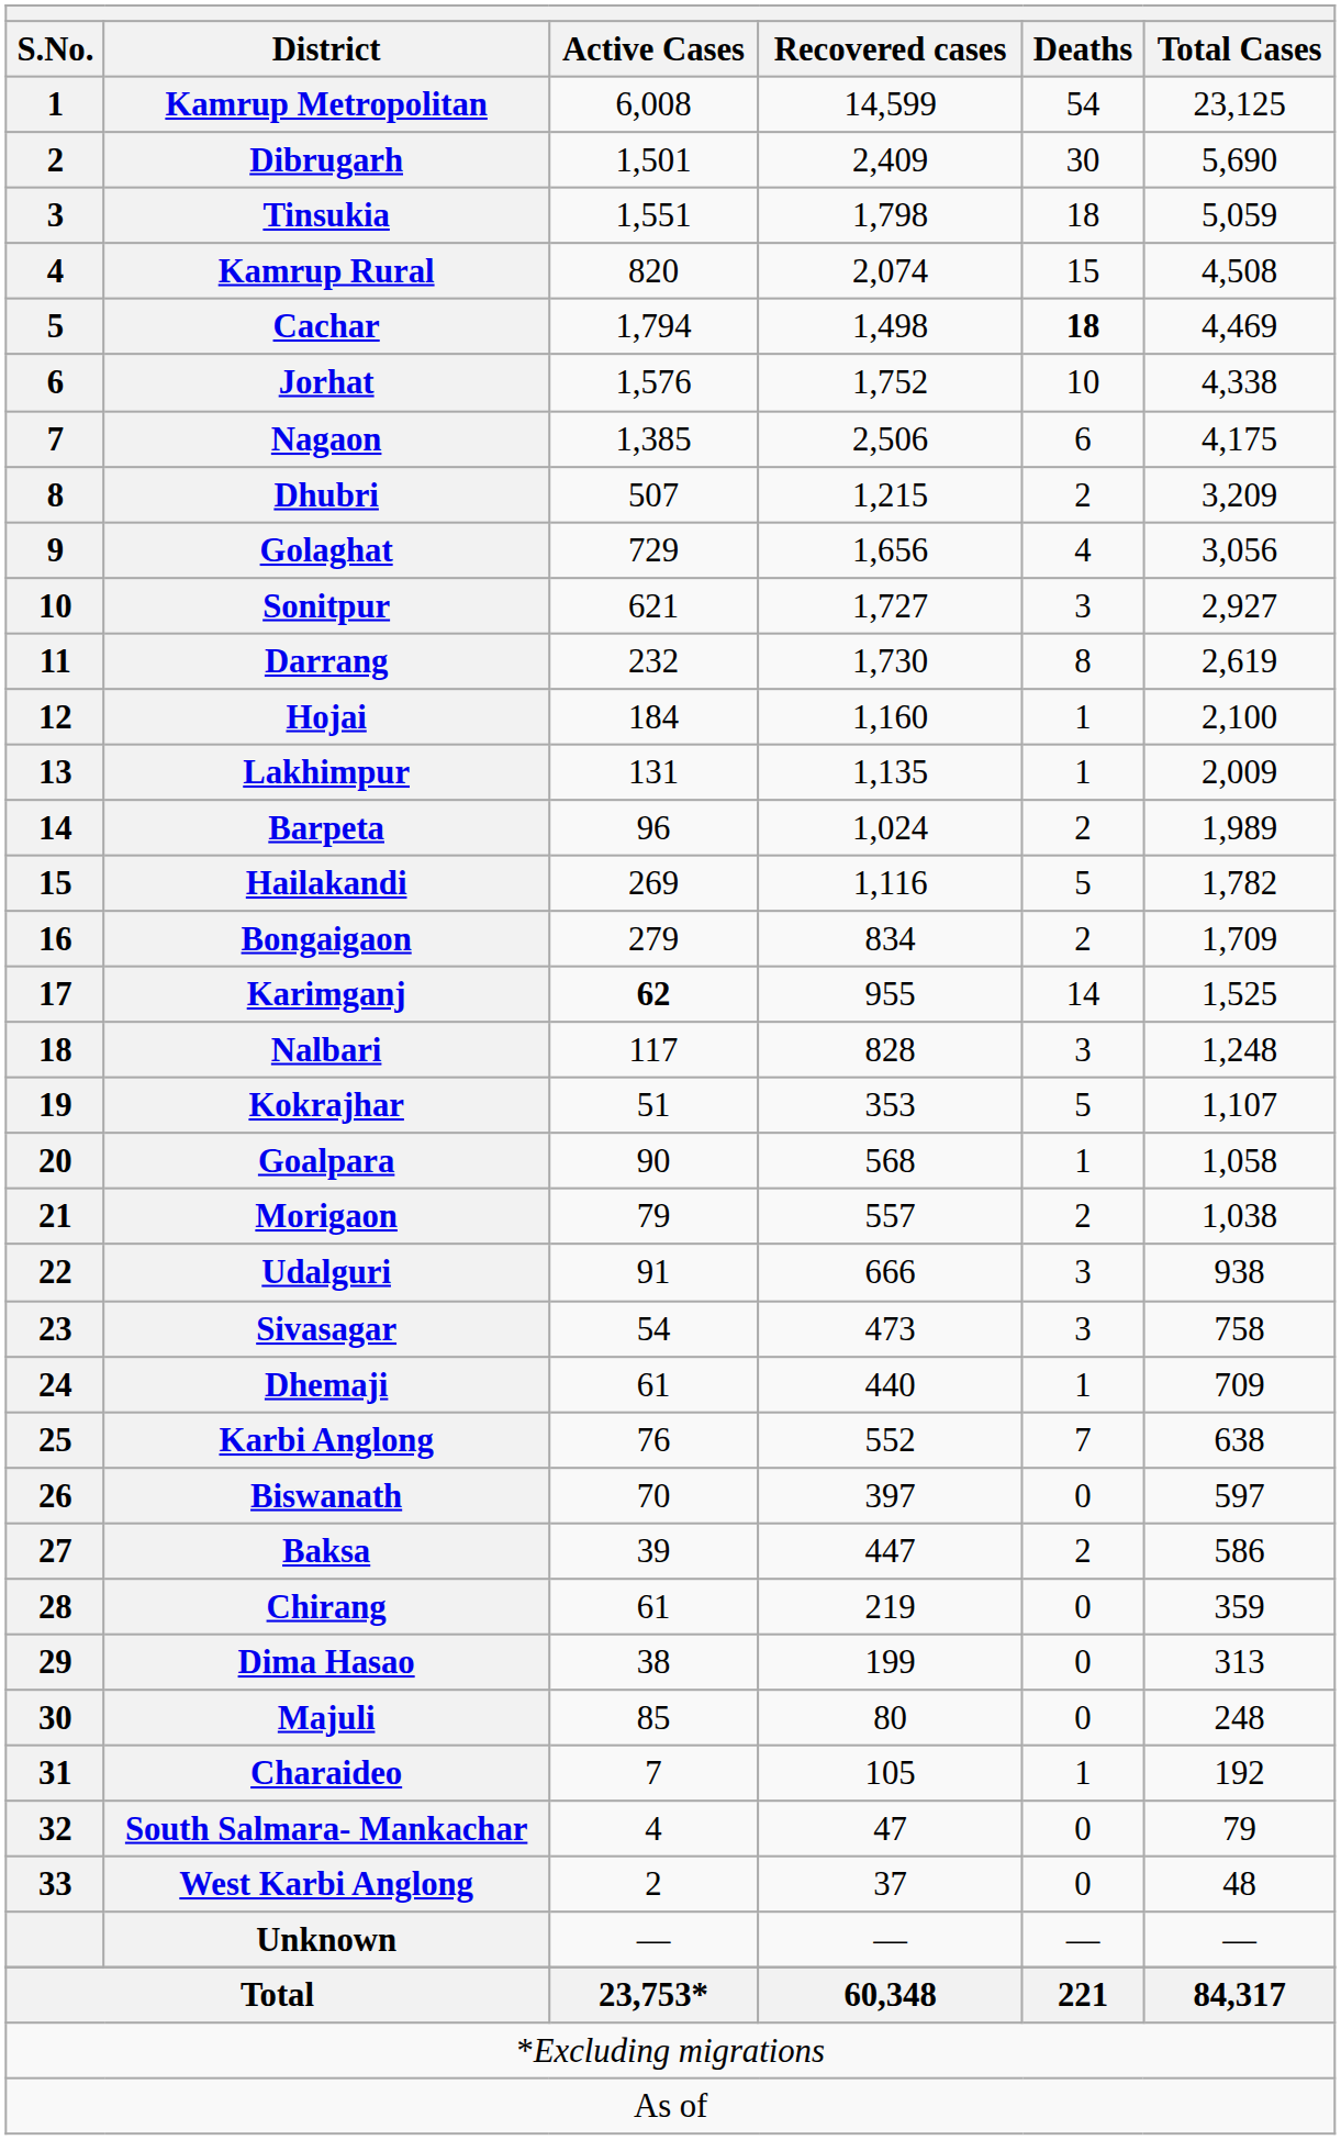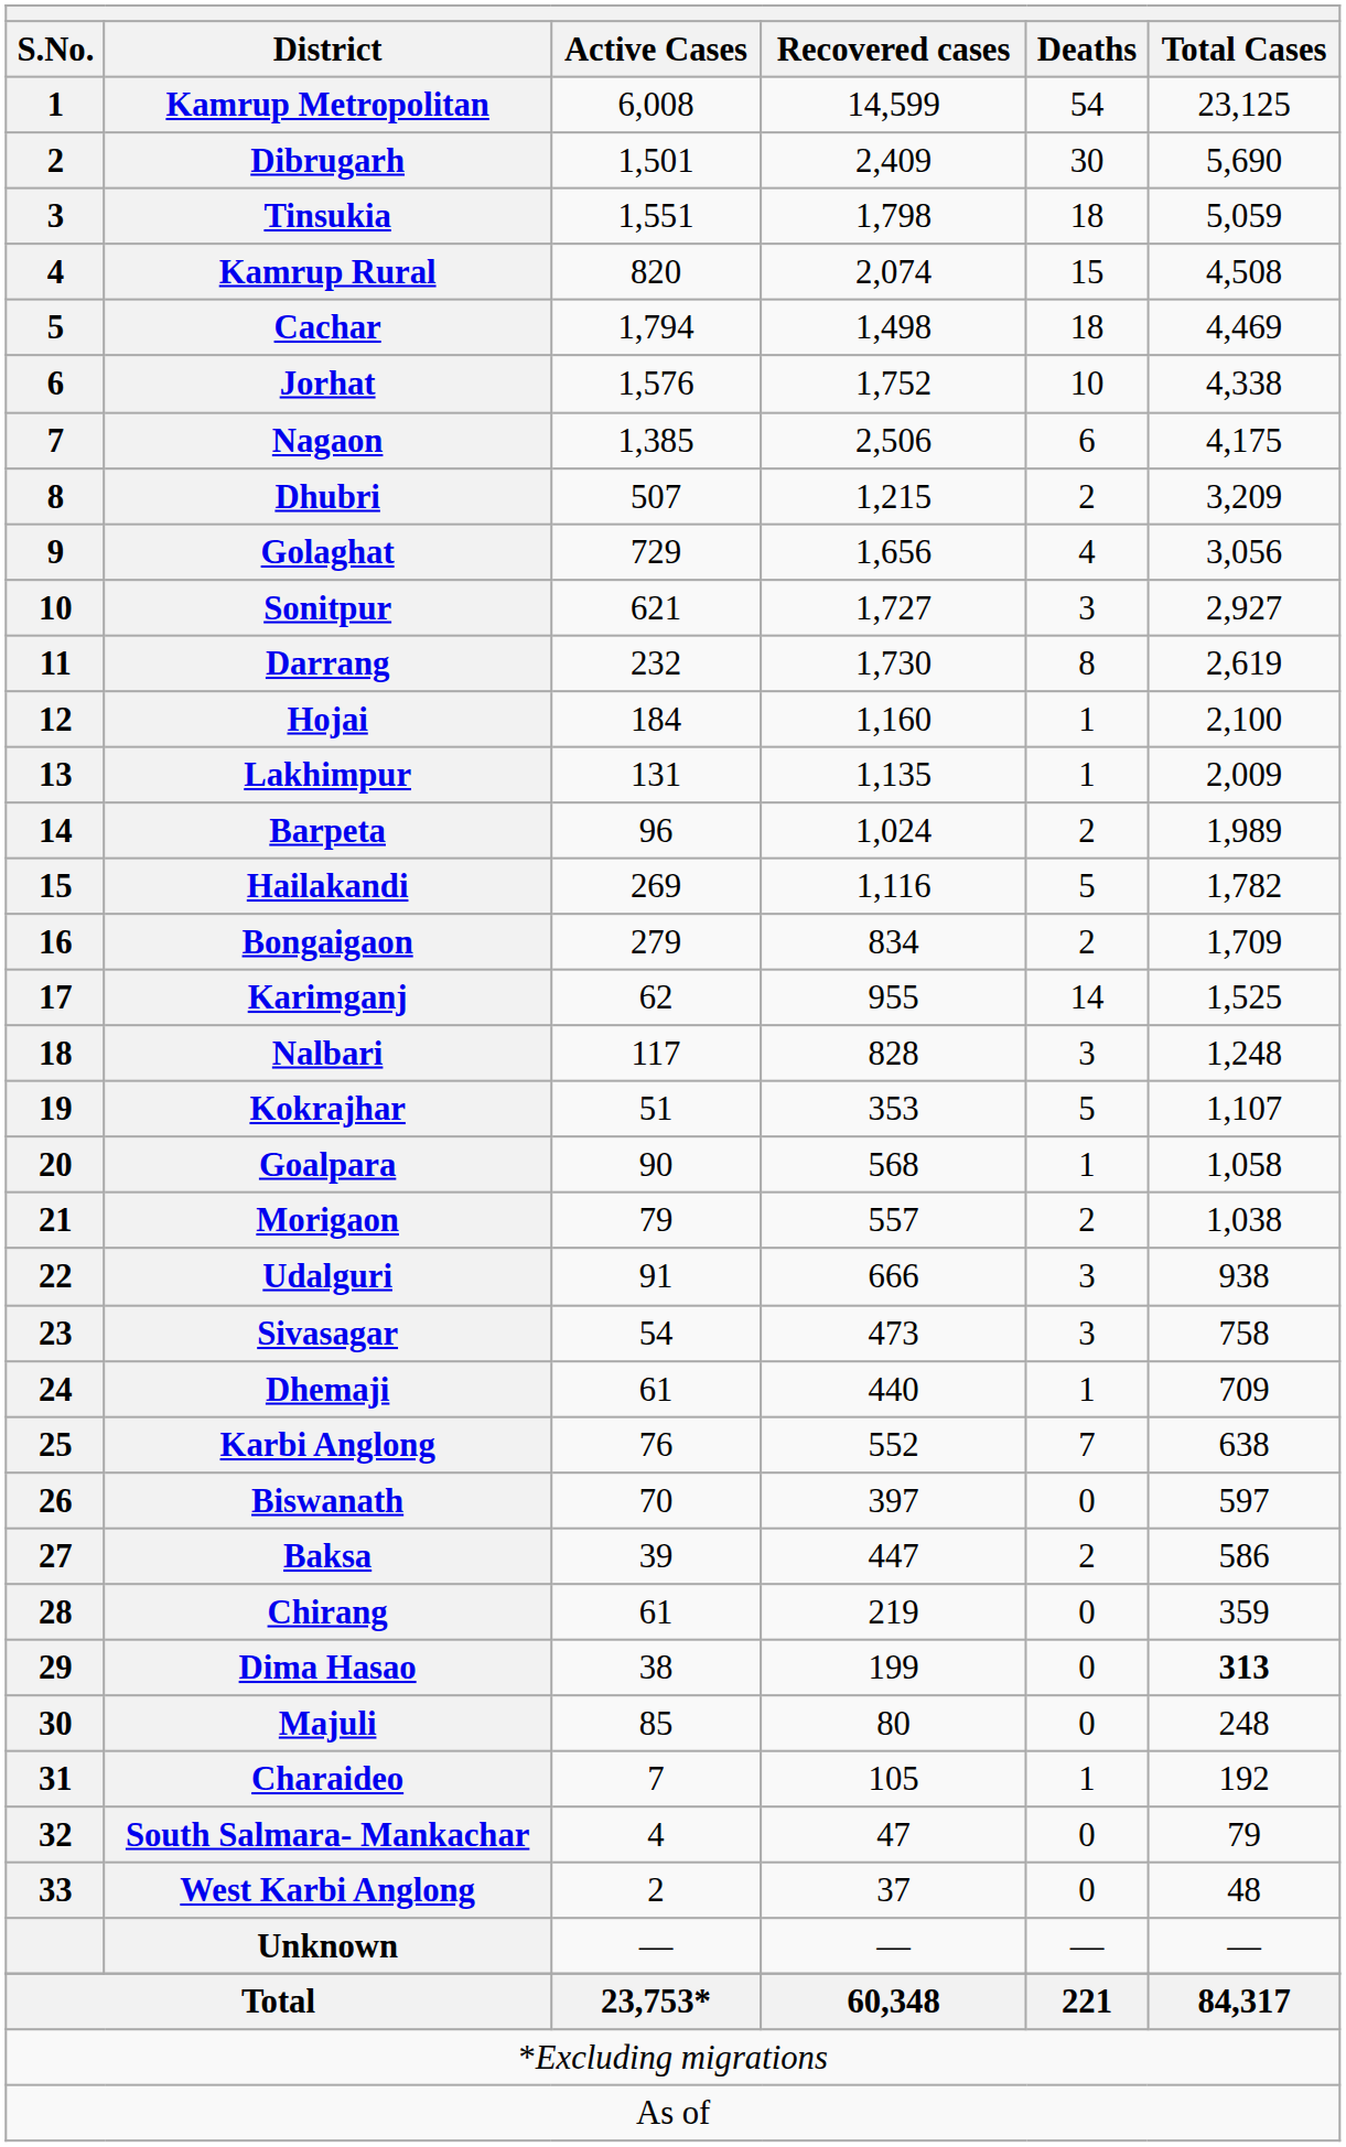Cachar | Deaths: bold -> normal
Karimganj | Active Cases: bold -> normal
Dima Hasao | Total Cases: normal -> bold
